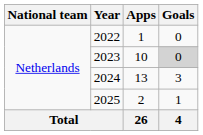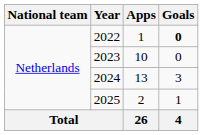2022 | Goals: normal -> bold
2023 | Goals: lightgrey background -> no background
